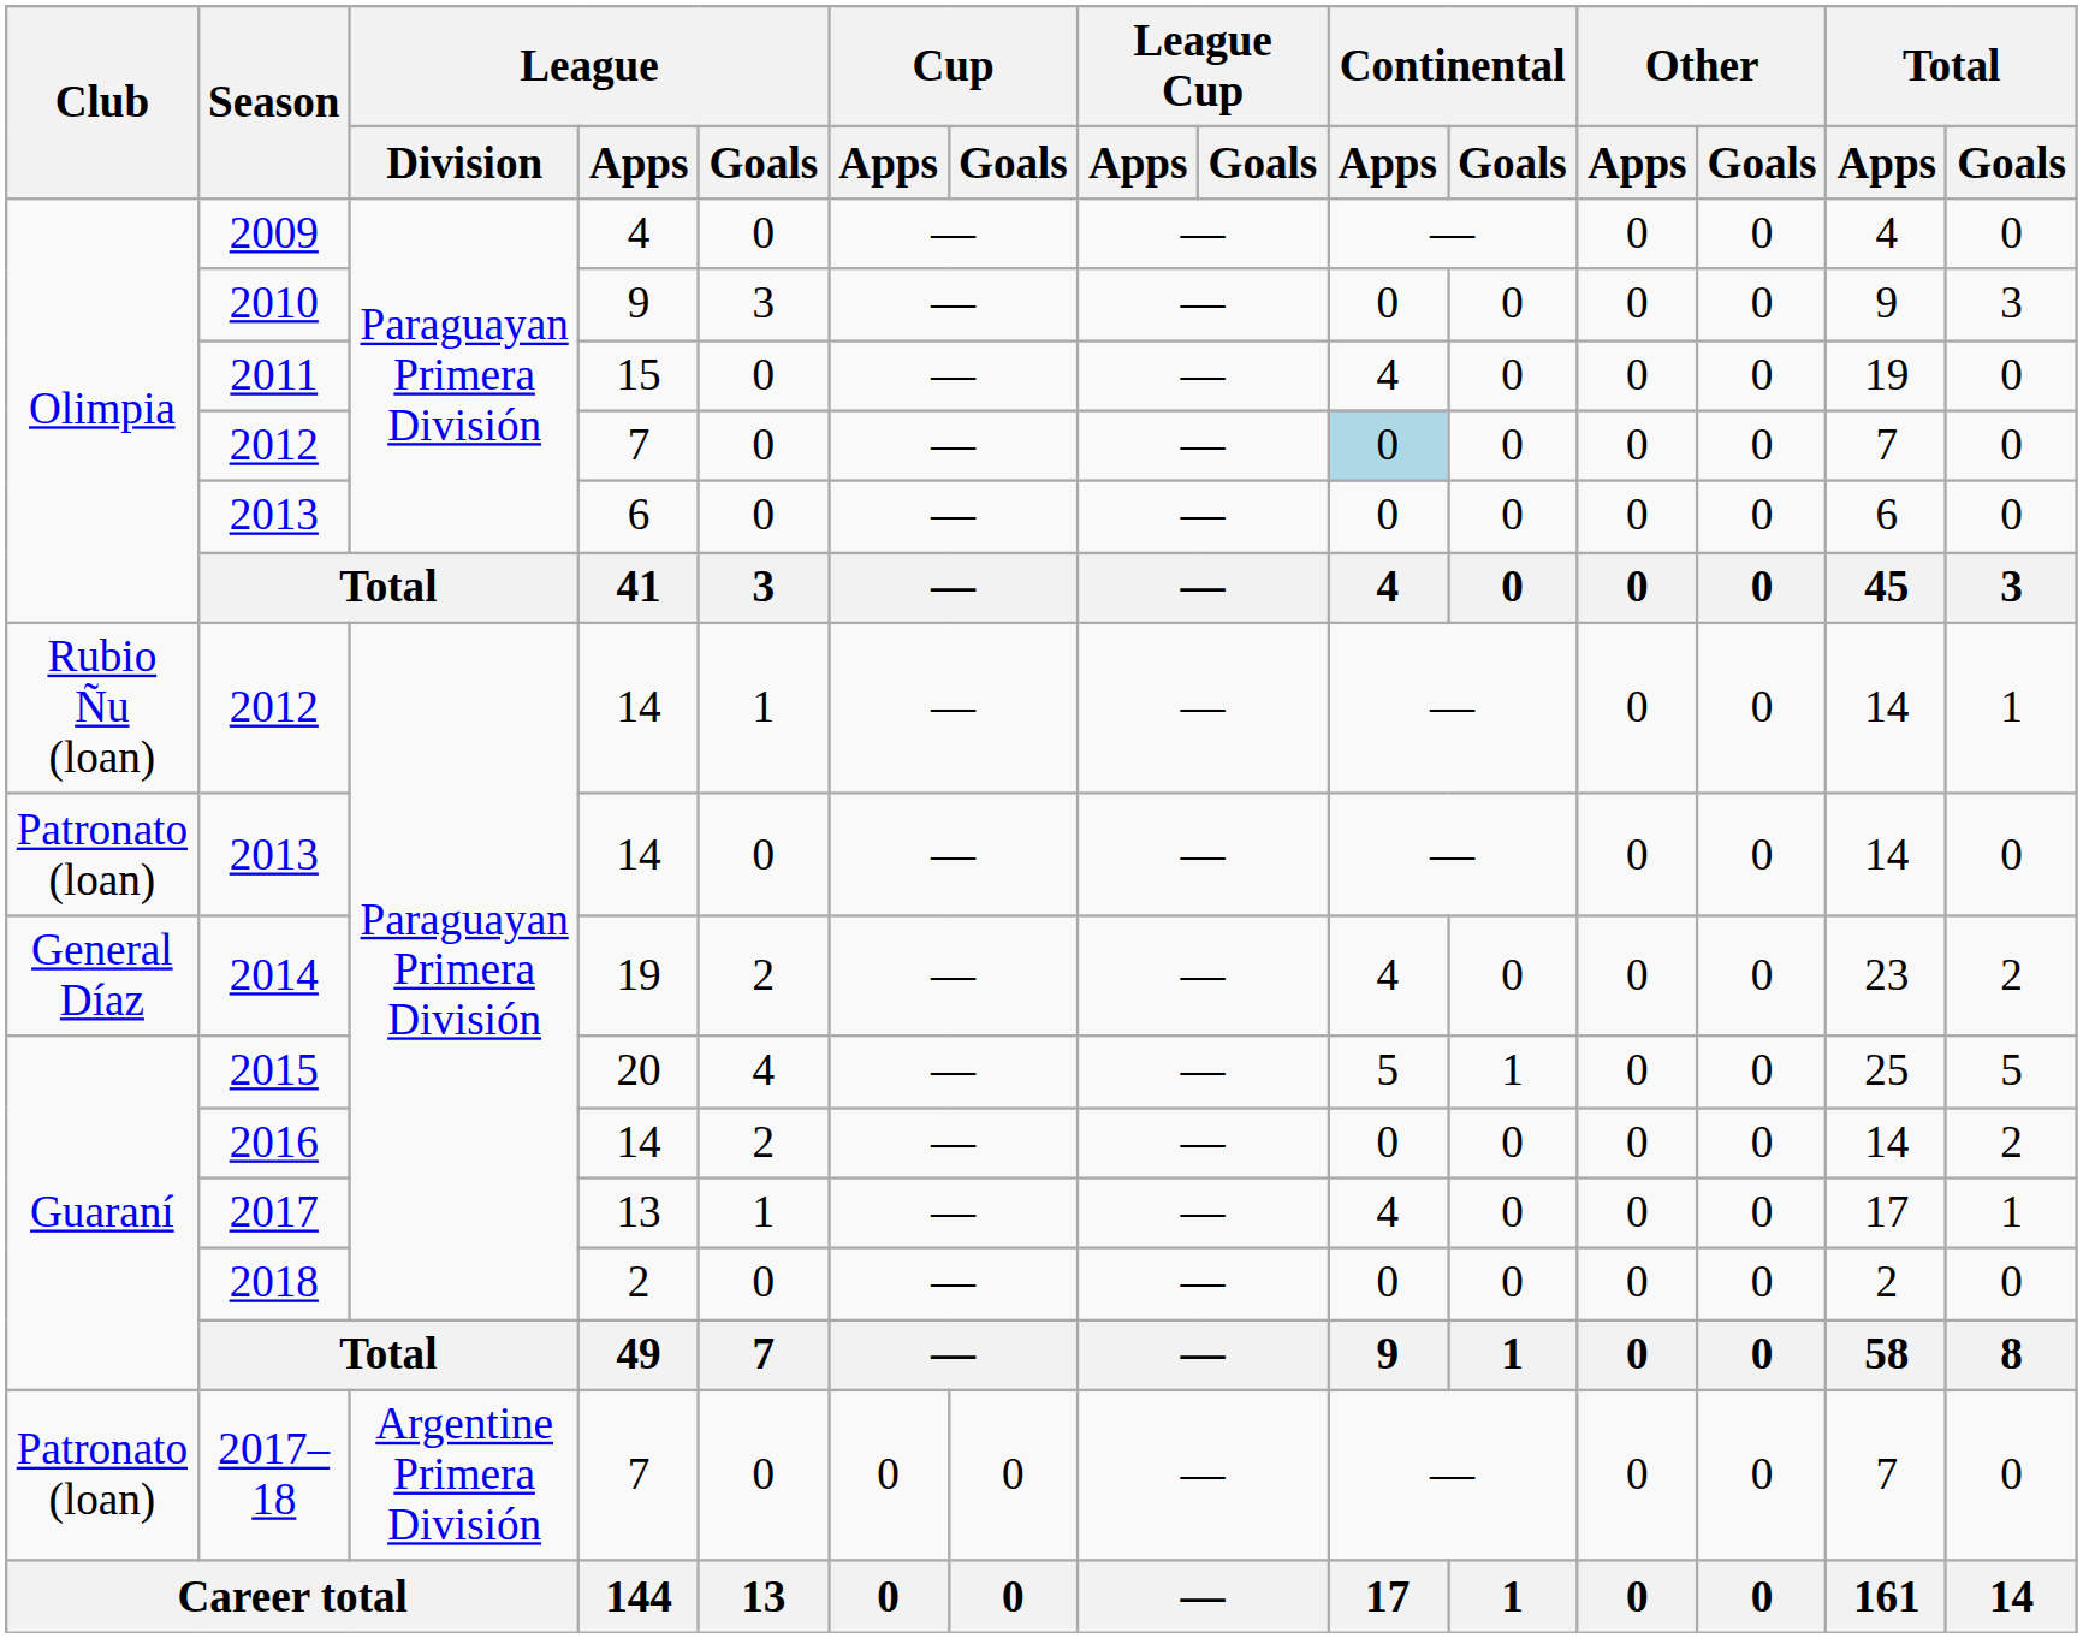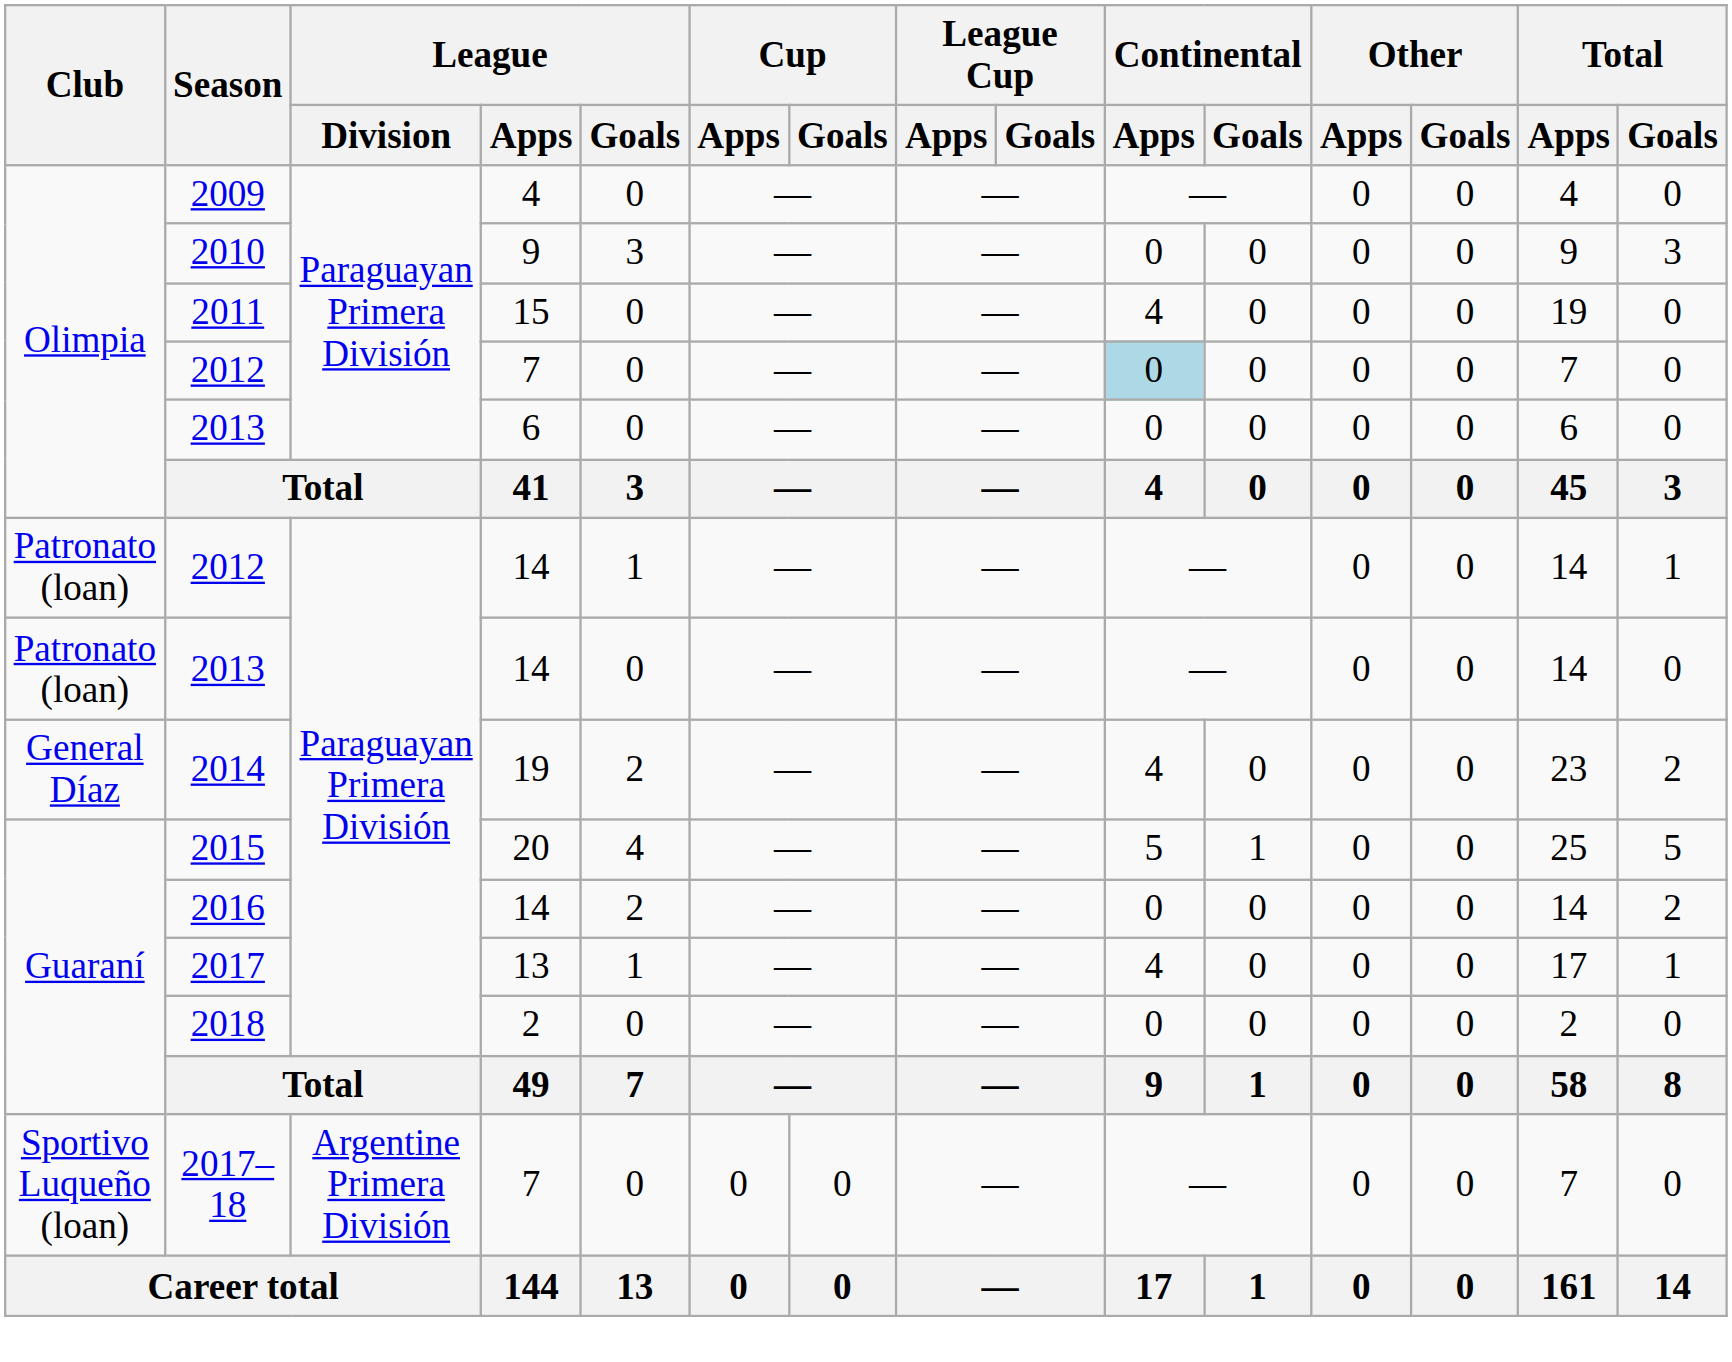2012 / 14 | Club: Rubio Ñu (loan) -> Patronato (loan)
2017–18 | Club: Patronato (loan) -> Sportivo Luqueño (loan)
